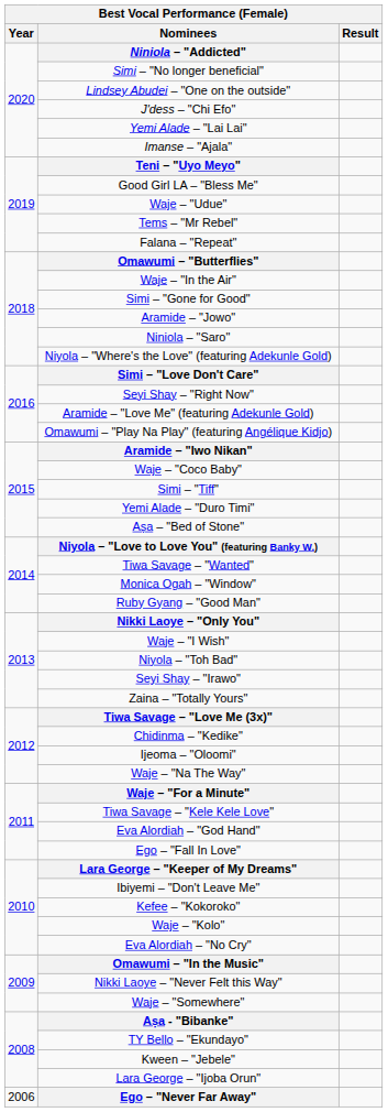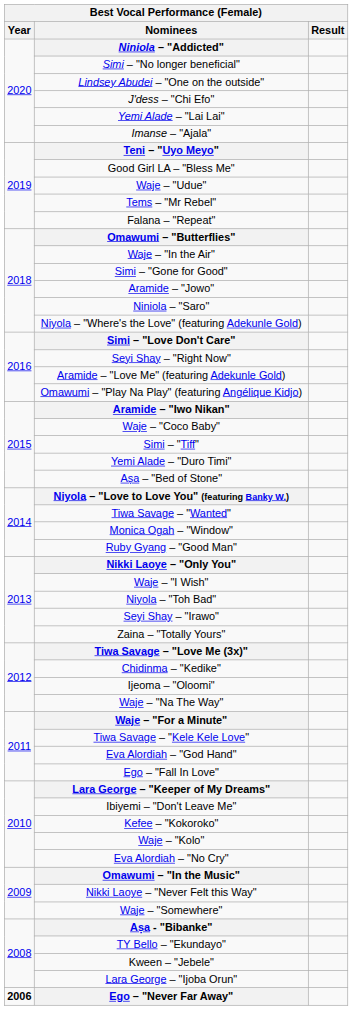Ego – "Never Far Away" | Year: normal -> bold
